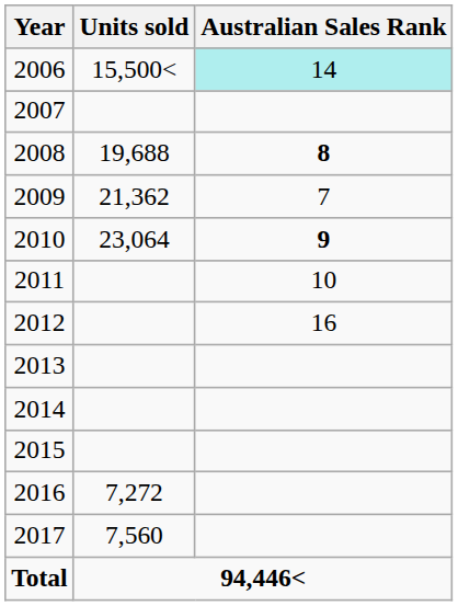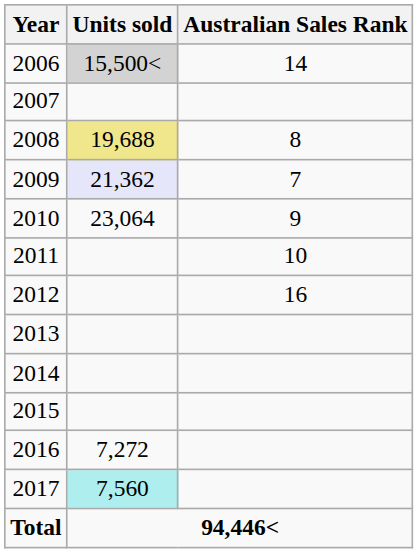2006 | Units sold: no background -> lightgrey background
2006 | Australian Sales Rank: paleturquoise background -> no background
2008 | Units sold: no background -> khaki background
2008 | Australian Sales Rank: bold -> normal
2009 | Units sold: no background -> lavender background
2010 | Australian Sales Rank: bold -> normal
2017 | Units sold: no background -> paleturquoise background
